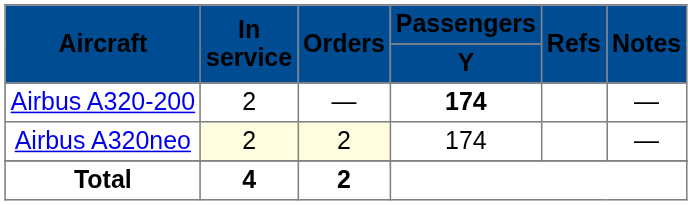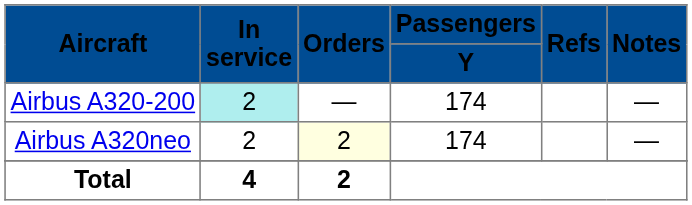Airbus A320-200 | In service: no background -> paleturquoise background
Airbus A320-200 | Passengers / Y: bold -> normal
Airbus A320neo | In service: lightyellow background -> no background
